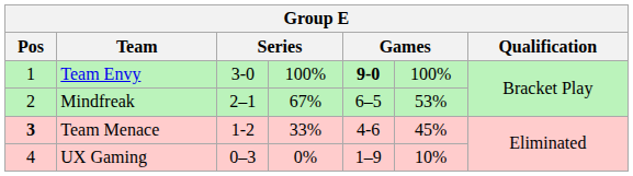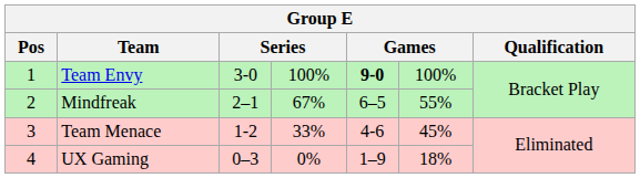Mindfreak | column 6: 53% -> 55%
Team Menace | Pos: bold -> normal
UX Gaming | column 6: 10% -> 18%
